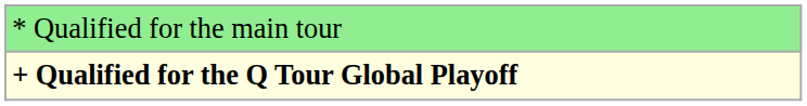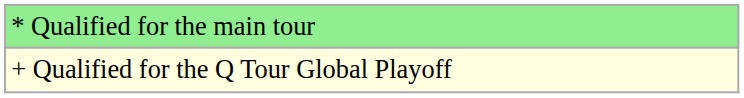row 2 | column 1: bold -> normal
